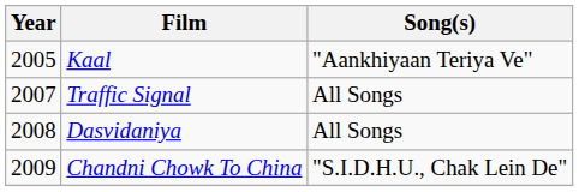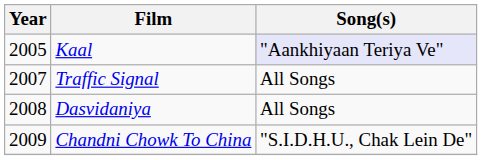Kaal | Song(s): no background -> lavender background
